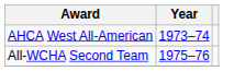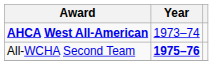row 2 | Award: normal -> bold
row 3 | Year: normal -> bold
